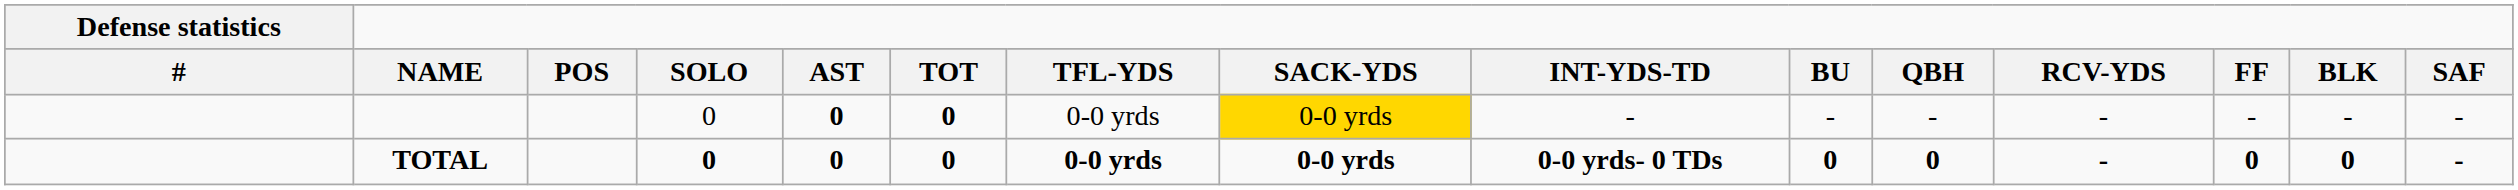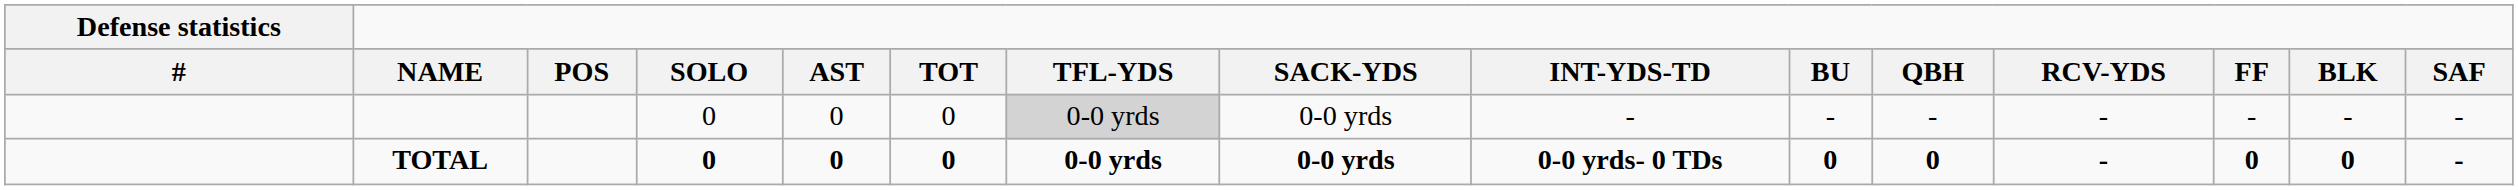row 3 | AST: bold -> normal
row 3 | TOT: bold -> normal
row 3 | TFL-YDS: no background -> lightgrey background
row 3 | SACK-YDS: gold background -> no background
